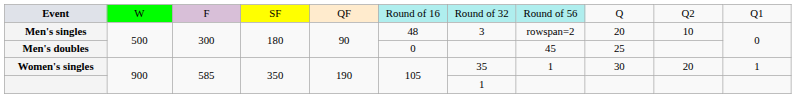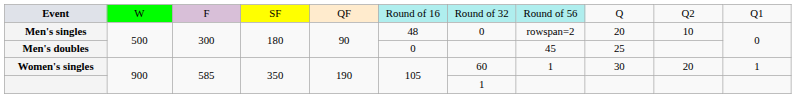Men's singles | column 7: 3 -> 0
Women's singles | column 7: 35 -> 60
